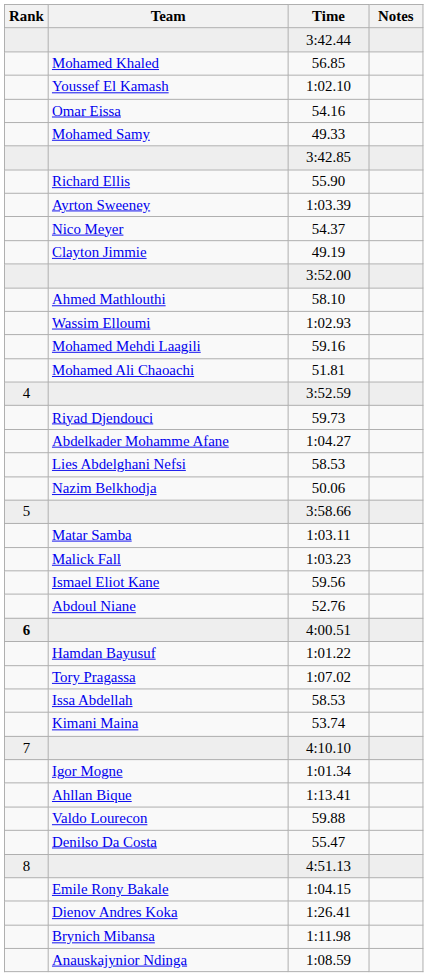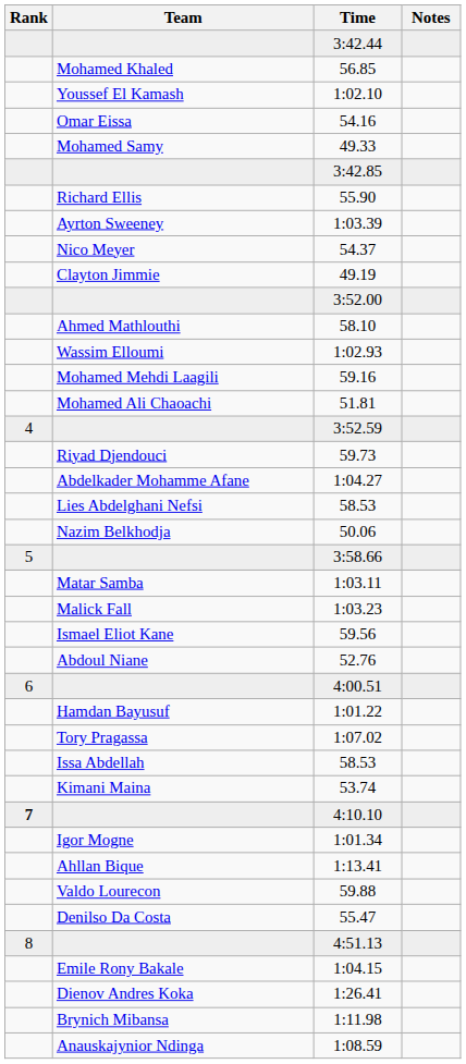4:00.51 | Rank: bold -> normal
4:10.10 | Rank: normal -> bold
